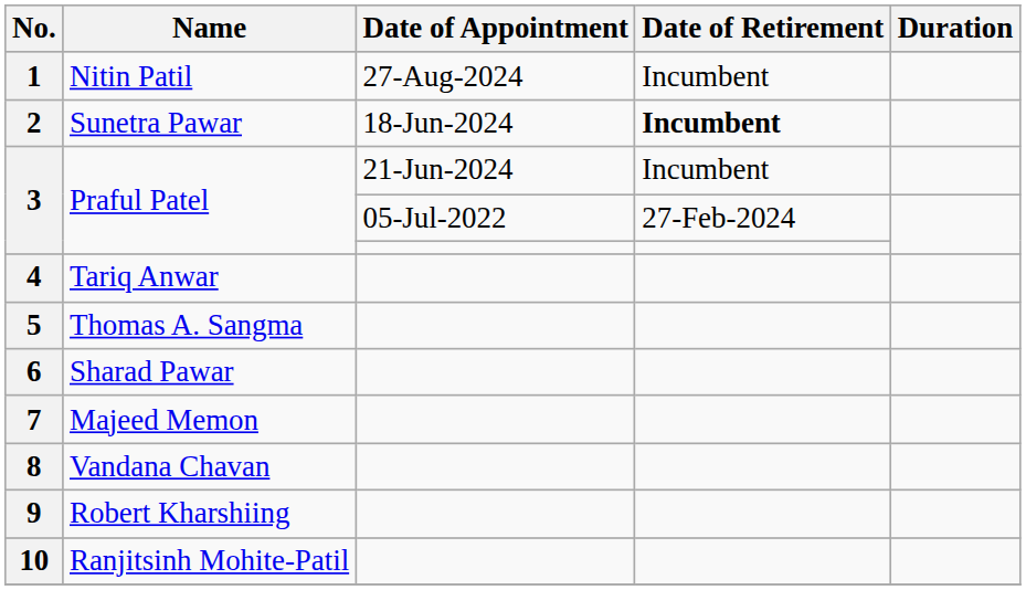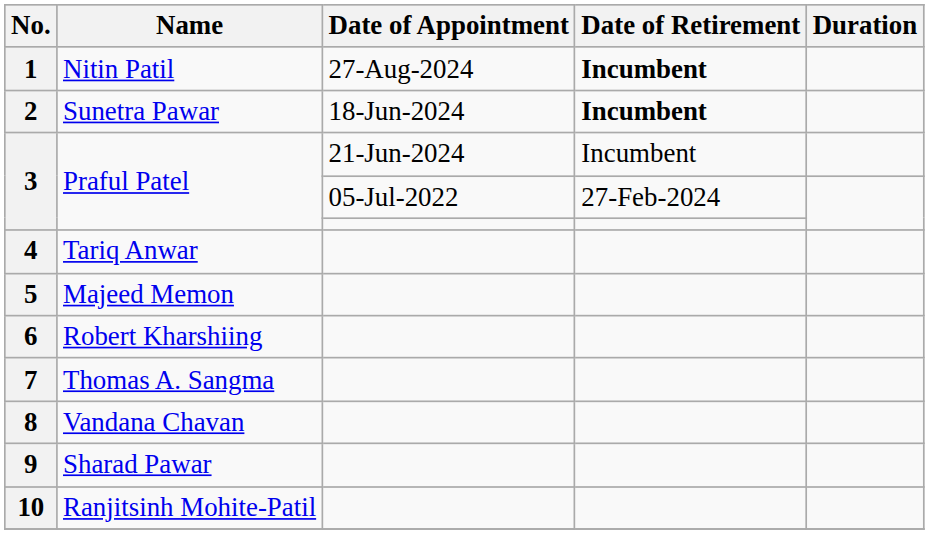1 | Date of Retirement: normal -> bold
5 | Name: Thomas A. Sangma -> Majeed Memon
6 | Name: Sharad Pawar -> Robert Kharshiing
7 | Name: Majeed Memon -> Thomas A. Sangma
9 | Name: Robert Kharshiing -> Sharad Pawar
